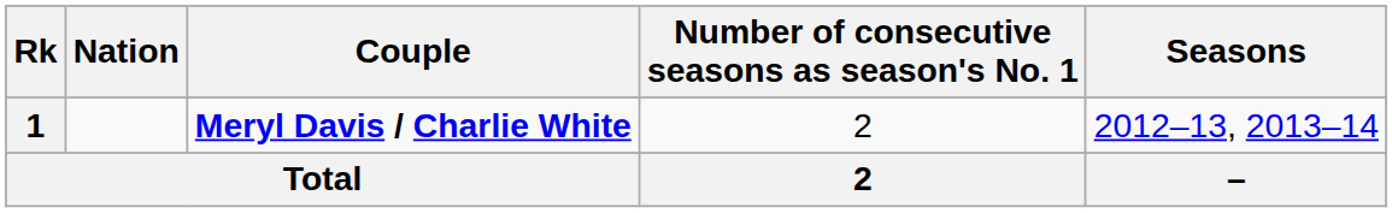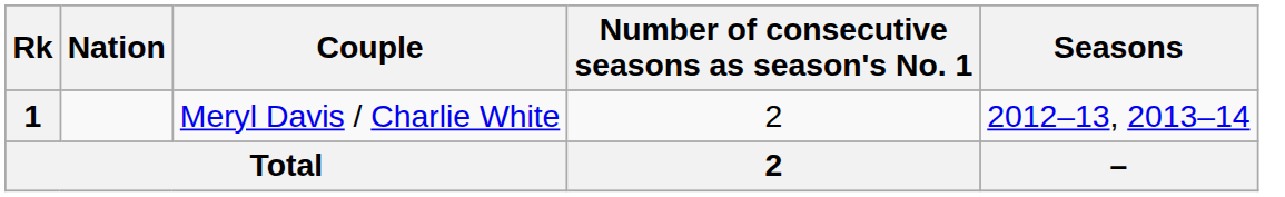1 | Couple: bold -> normal
